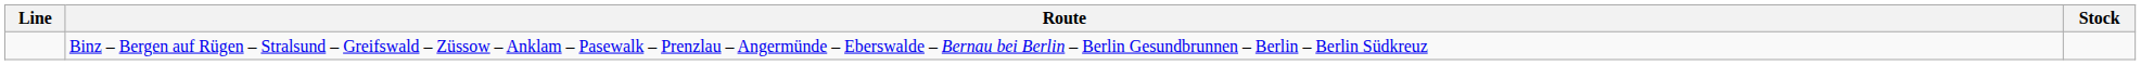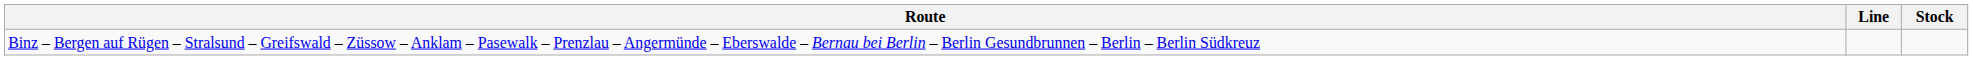columns swapped: Line <-> Route
